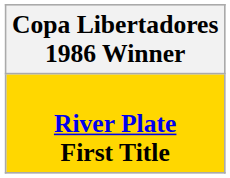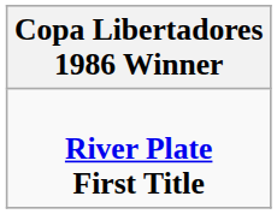row 2 | column 1: gold background -> no background
